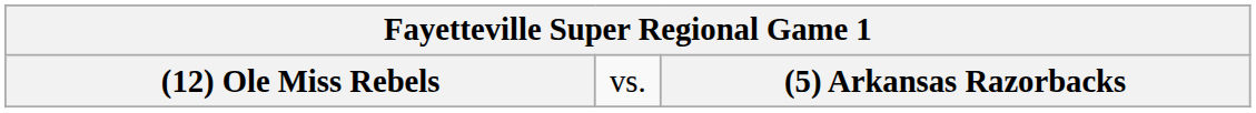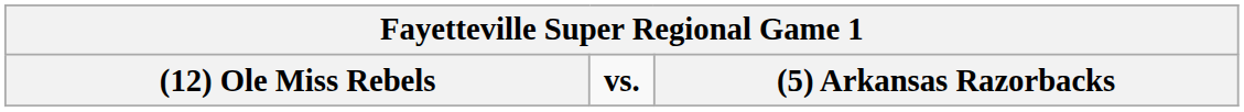(12) Ole Miss Rebels | column 2: normal -> bold
